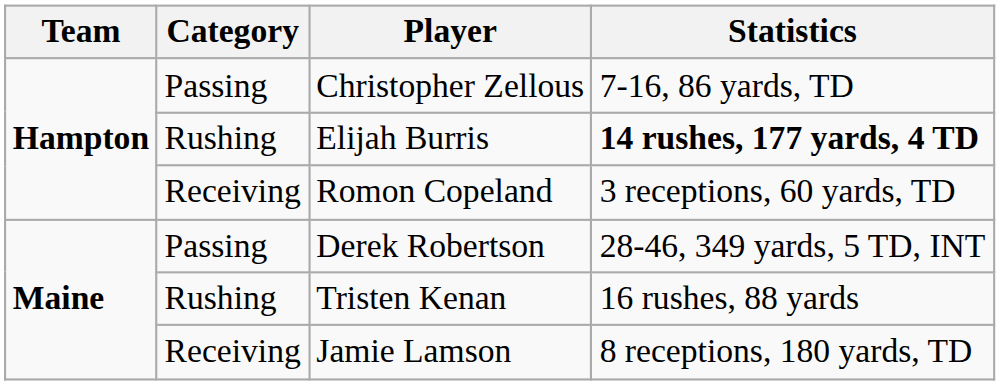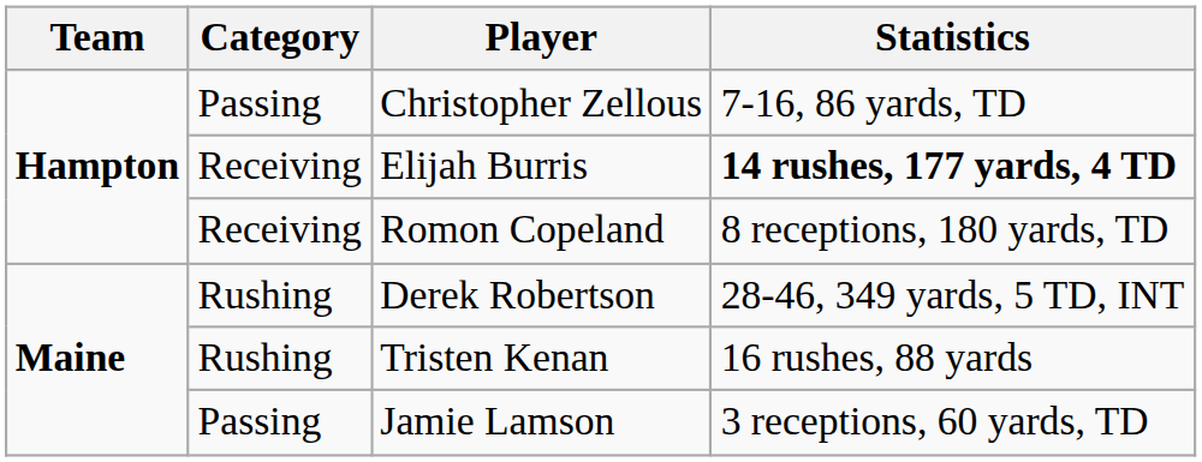Elijah Burris | Category: Rushing -> Receiving
Romon Copeland | Statistics: 3 receptions, 60 yards, TD -> 8 receptions, 180 yards, TD
Derek Robertson | Category: Passing -> Rushing
Jamie Lamson | Category: Receiving -> Passing
Jamie Lamson | Statistics: 8 receptions, 180 yards, TD -> 3 receptions, 60 yards, TD
